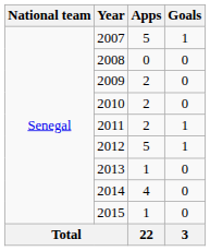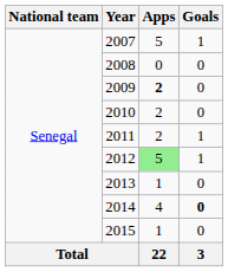2009 | Apps: normal -> bold
2012 | Apps: no background -> lightgreen background
2014 | Goals: normal -> bold
